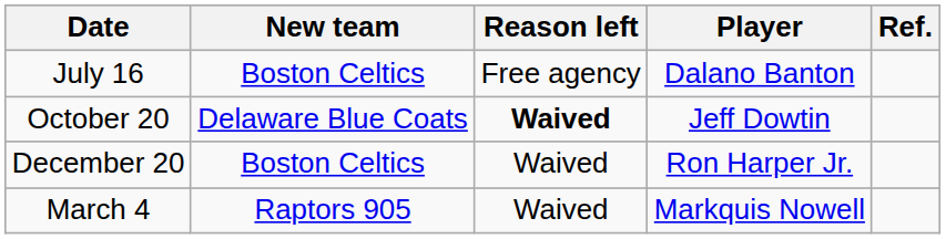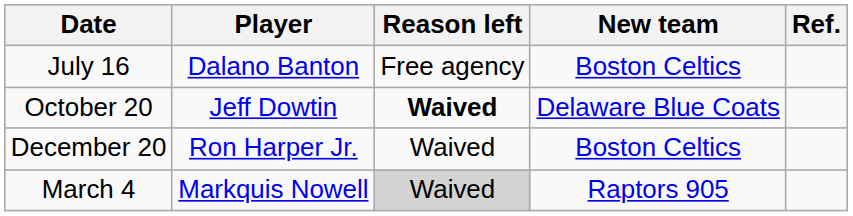columns swapped: Player <-> New team
March 4 | Reason left: no background -> lightgrey background
